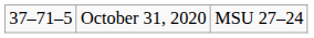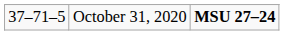October 31, 2020 | column 3: normal -> bold
